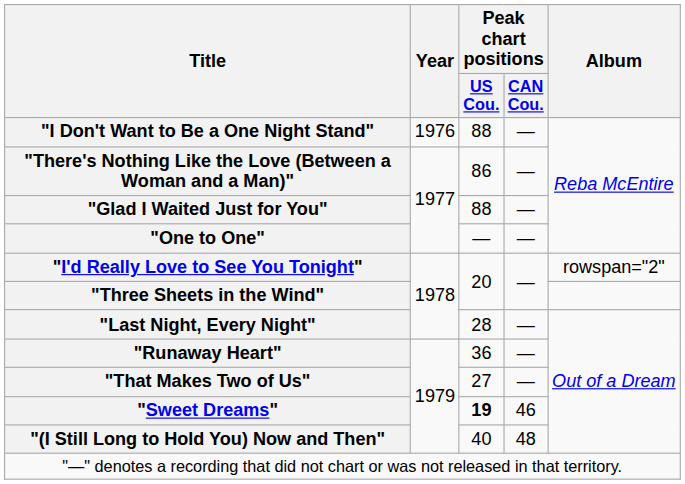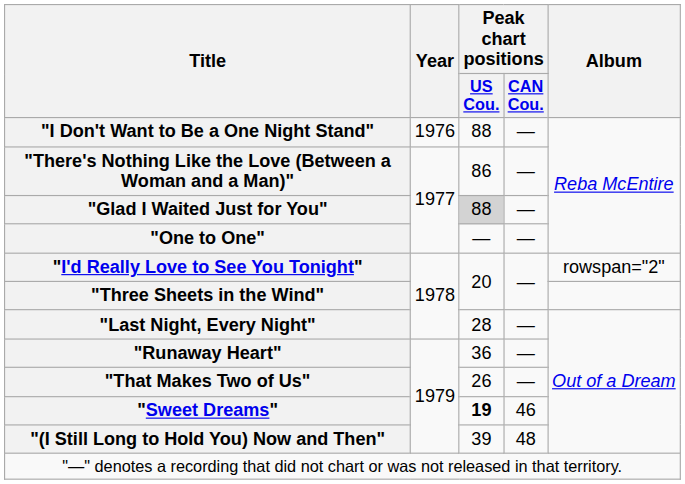"Glad I Waited Just for You" | Peak chart positions / US Cou.: no background -> lightgrey background
"That Makes Two of Us" | Peak chart positions / US Cou.: 27 -> 26
"(I Still Long to Hold You) Now and Then" | Peak chart positions / US Cou.: 40 -> 39
